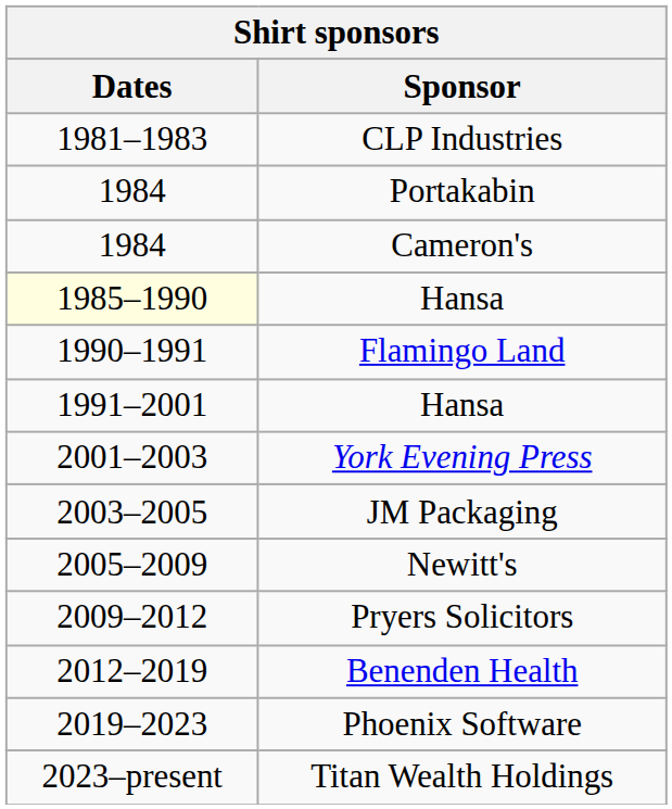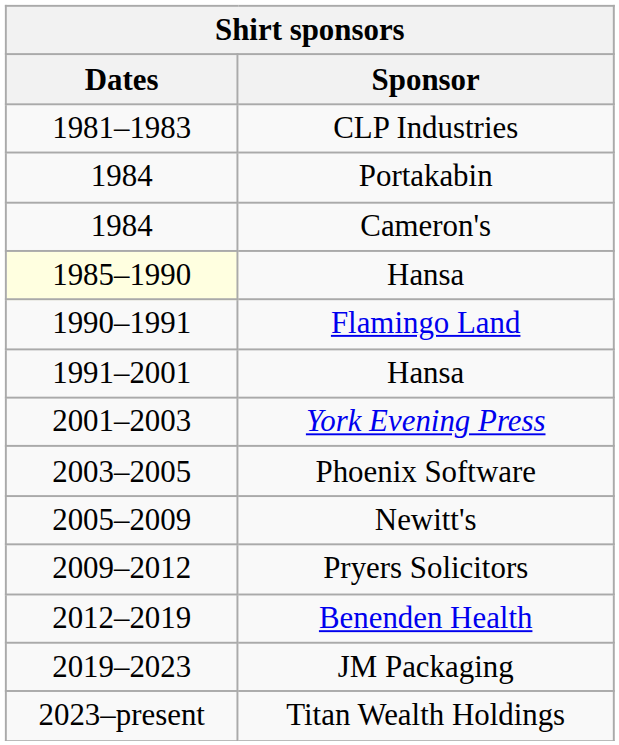row 10 | Sponsor: JM Packaging -> Phoenix Software
row 14 | Sponsor: Phoenix Software -> JM Packaging
